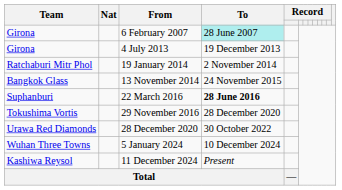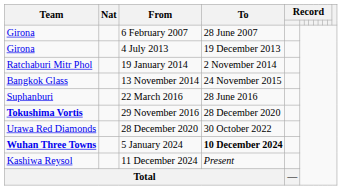6 February 2007 | To: paleturquoise background -> no background
22 March 2016 | To: bold -> normal
29 November 2016 | Team: normal -> bold
5 January 2024 | Team: normal -> bold
5 January 2024 | To: normal -> bold
